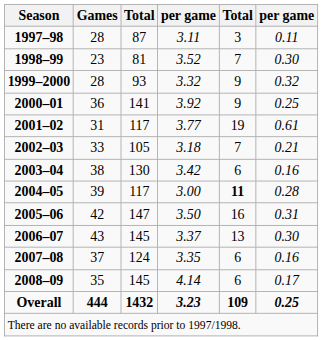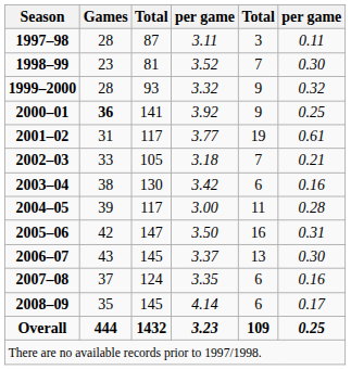2000–01 | Games: normal -> bold
2004–05 | column 5: bold -> normal
